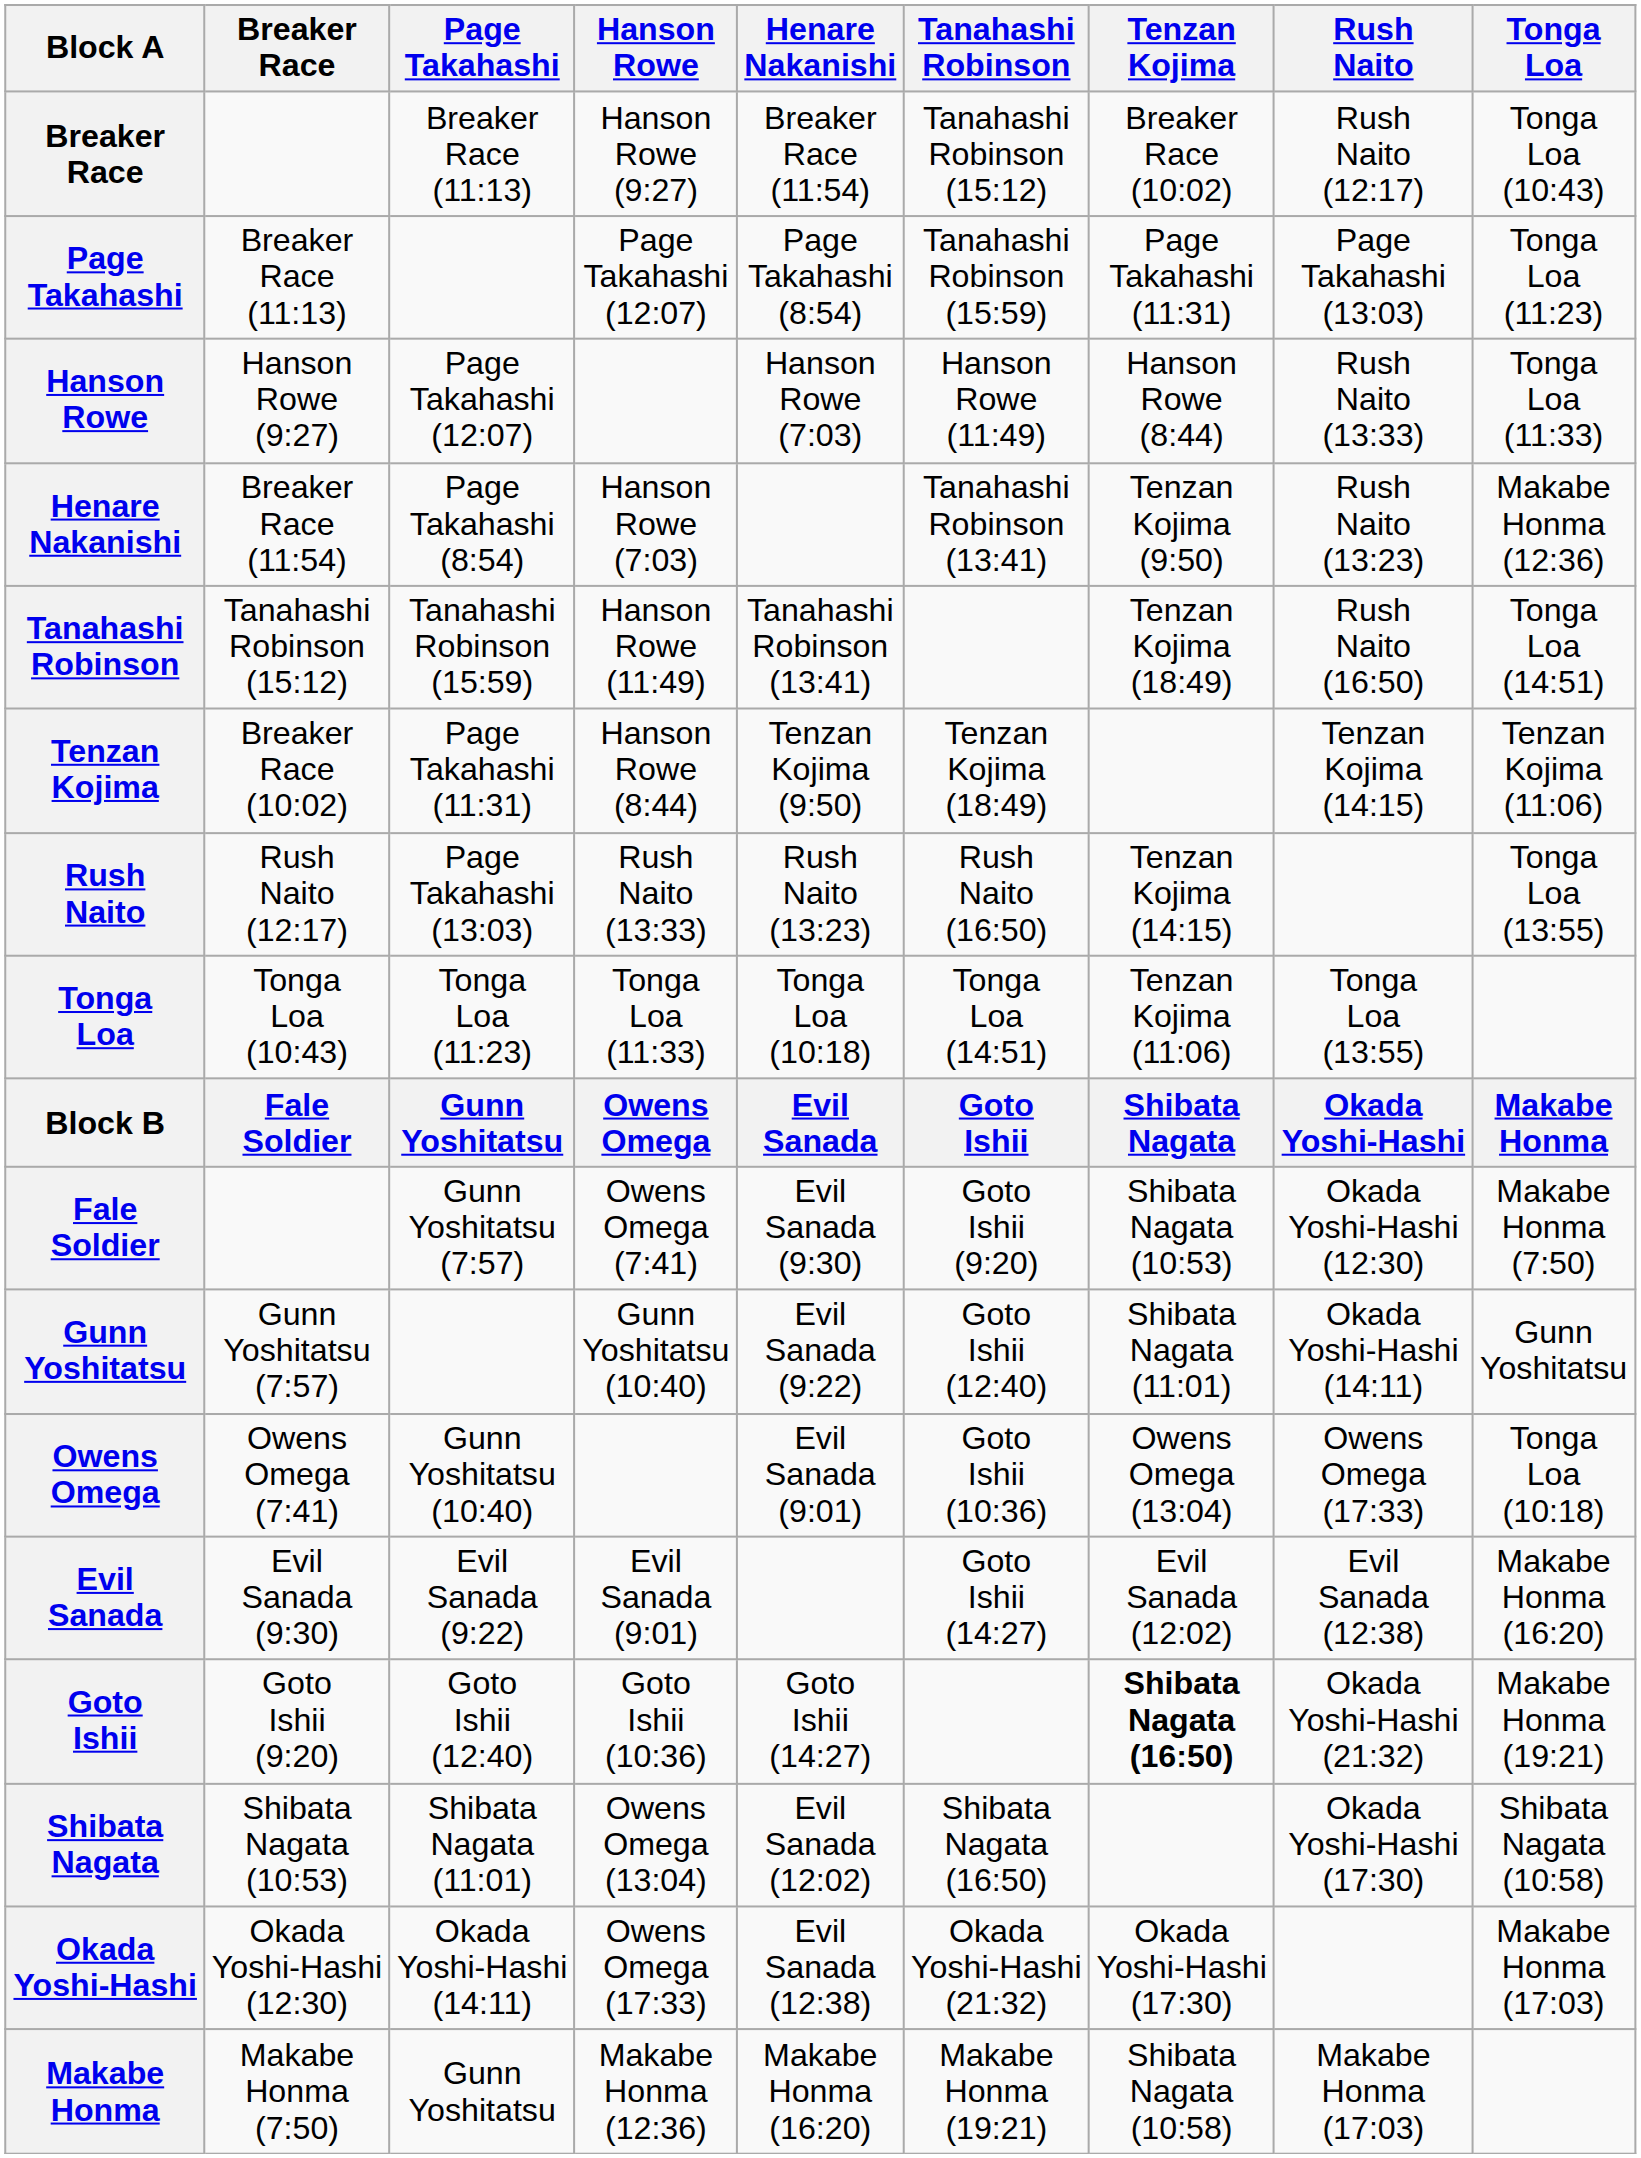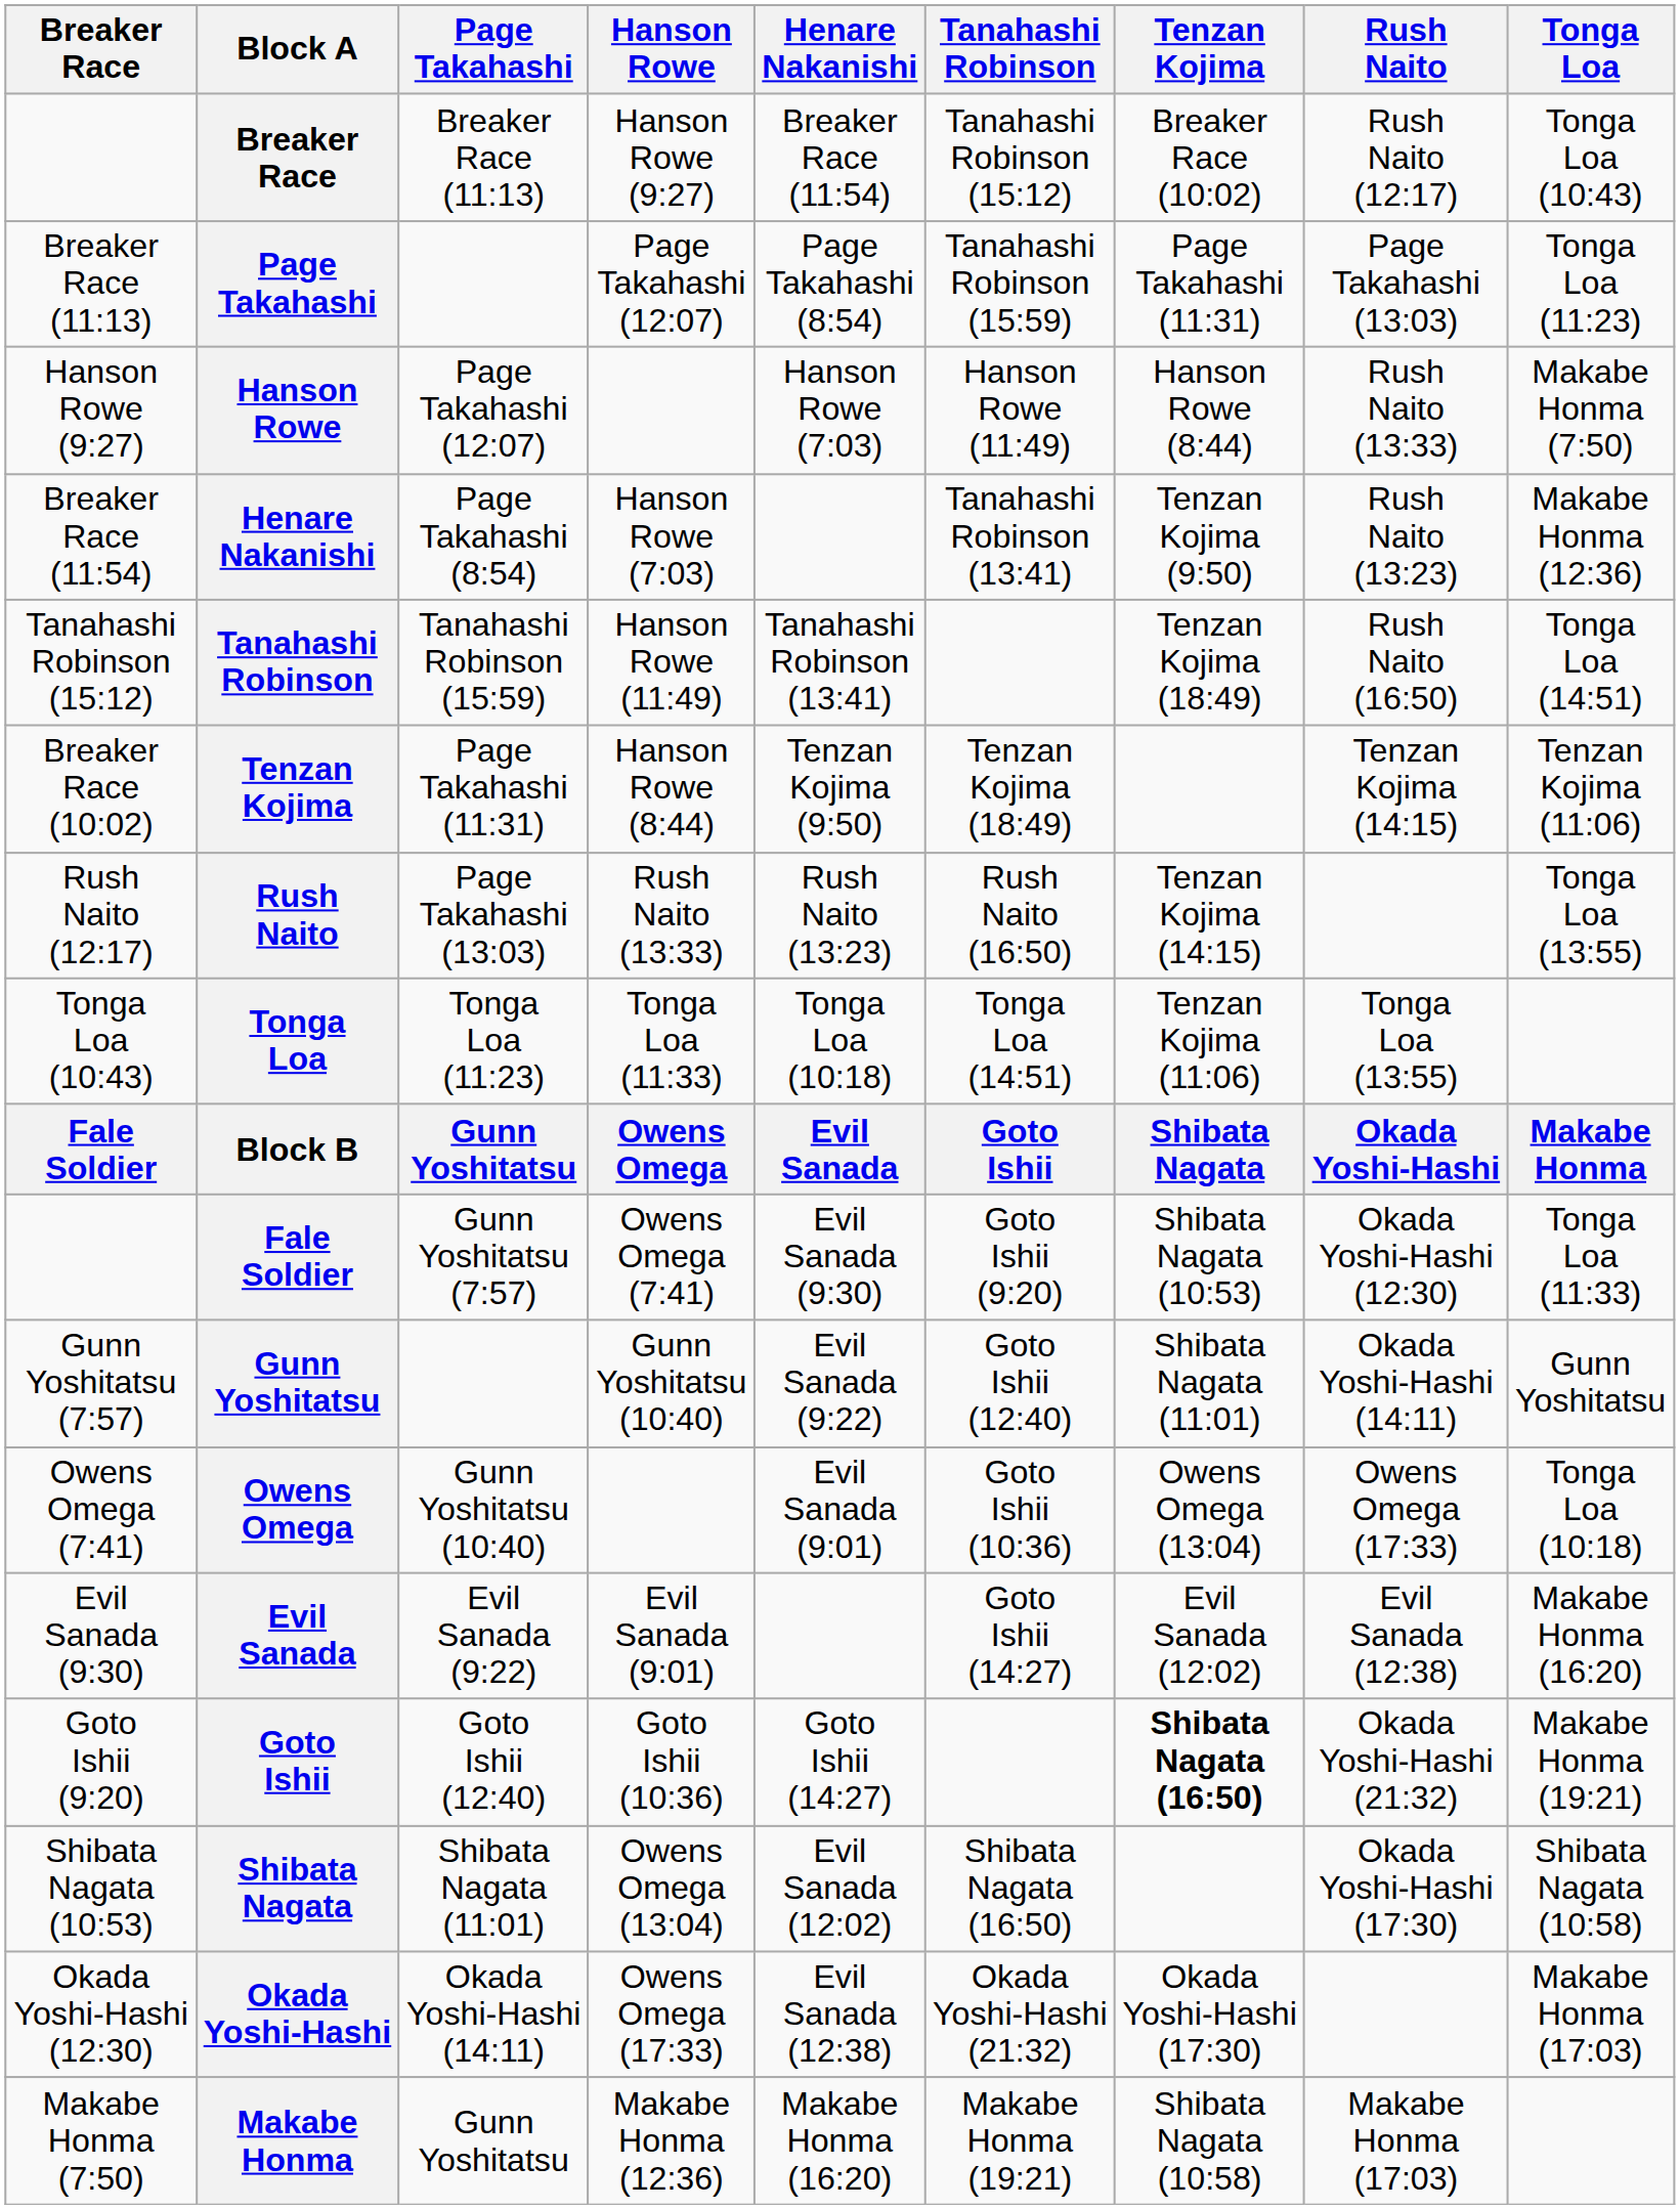columns swapped: Block A <-> Breaker Race
row 4 | Tonga Loa: Tonga Loa (11:33) -> Makabe Honma (7:50)
row 11 | Tonga Loa: Makabe Honma (7:50) -> Tonga Loa (11:33)
